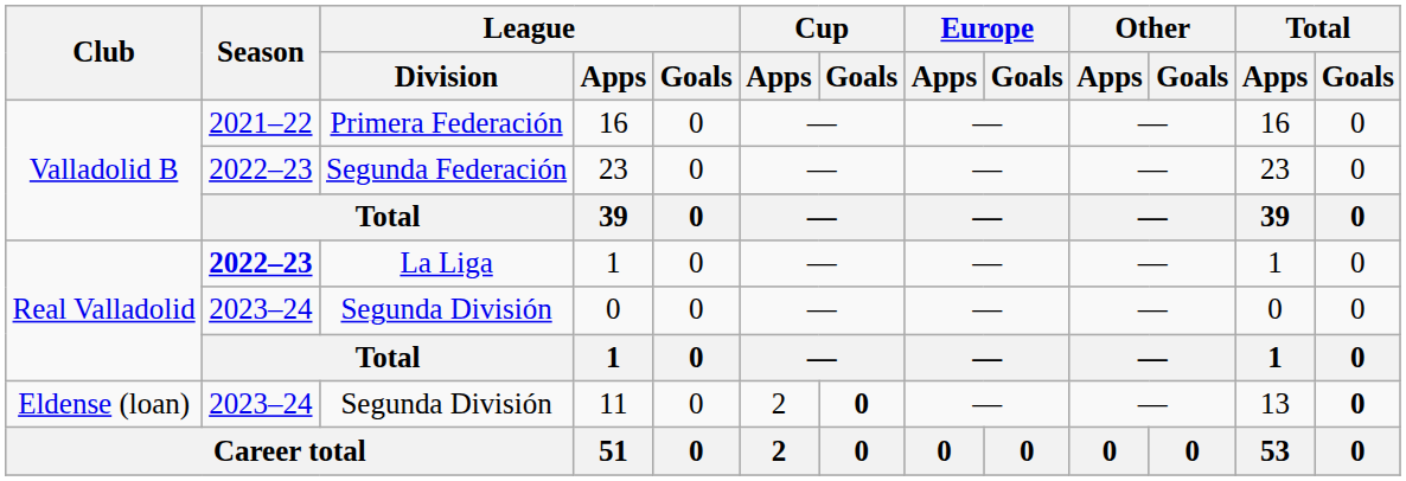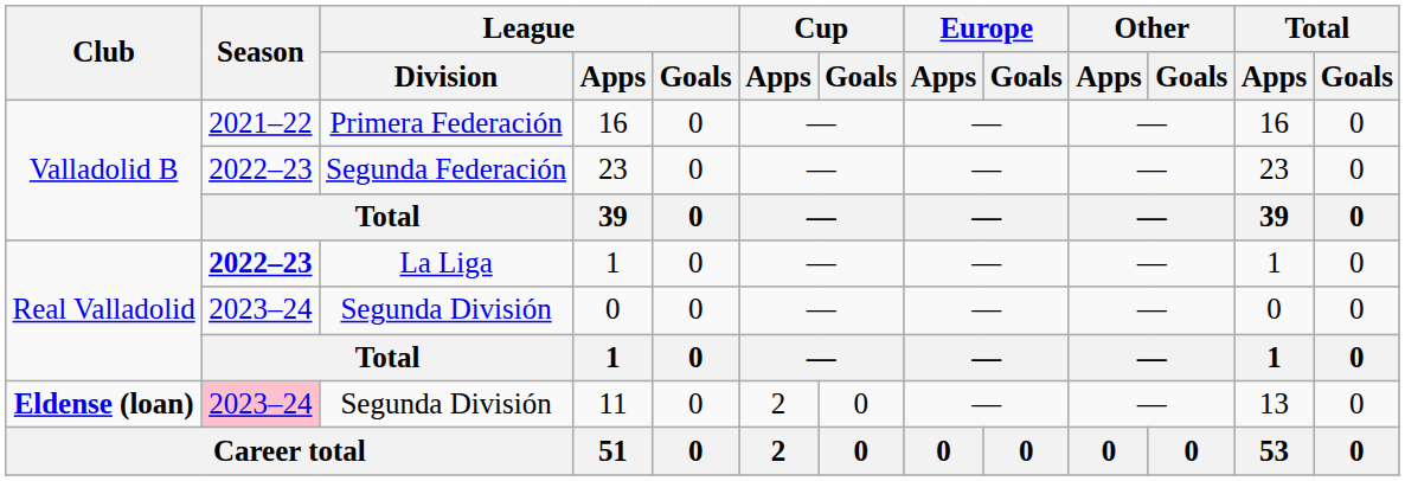11 | Club: normal -> bold
11 | Season: no background -> pink background
11 | Cup / Goals: bold -> normal
11 | Total / Goals: bold -> normal
